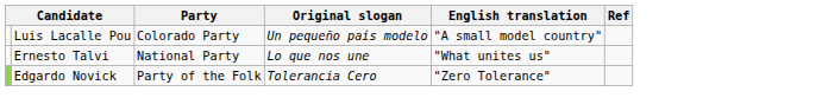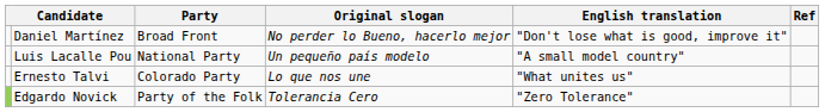+ row: Daniel Martínez | Broad Front | No perder lo Bueno, hacerlo mejor | "Don't lose what is good, improve it"
Luis Lacalle Pou | Party: Colorado Party -> National Party
Ernesto Talvi | Party: National Party -> Colorado Party
